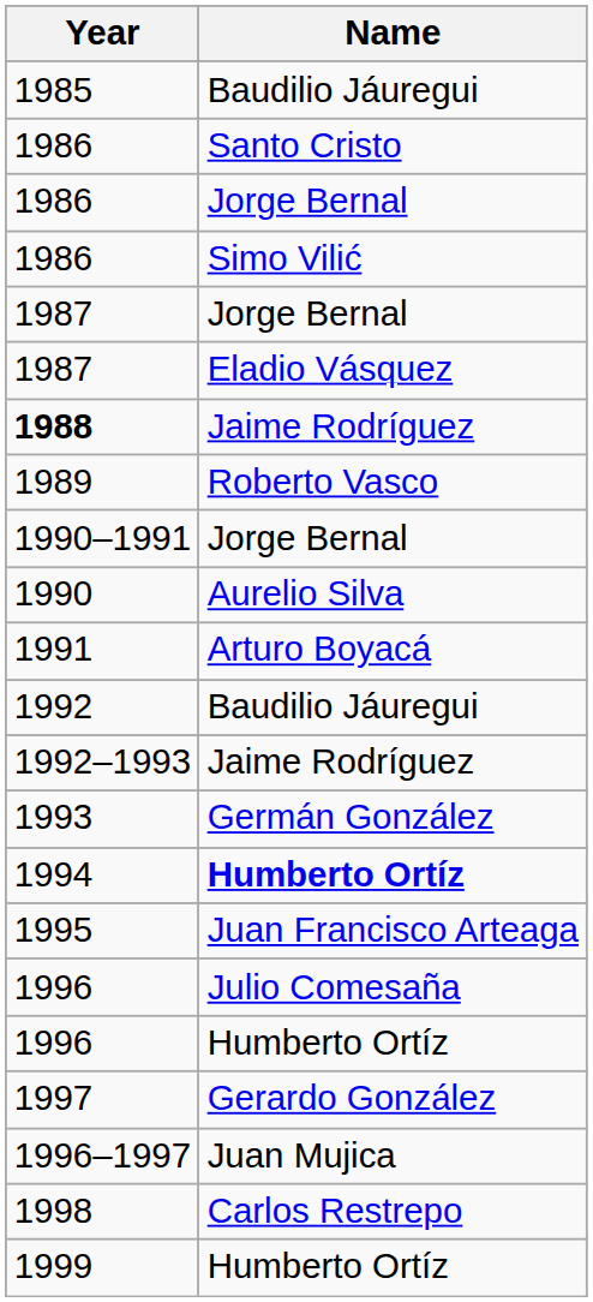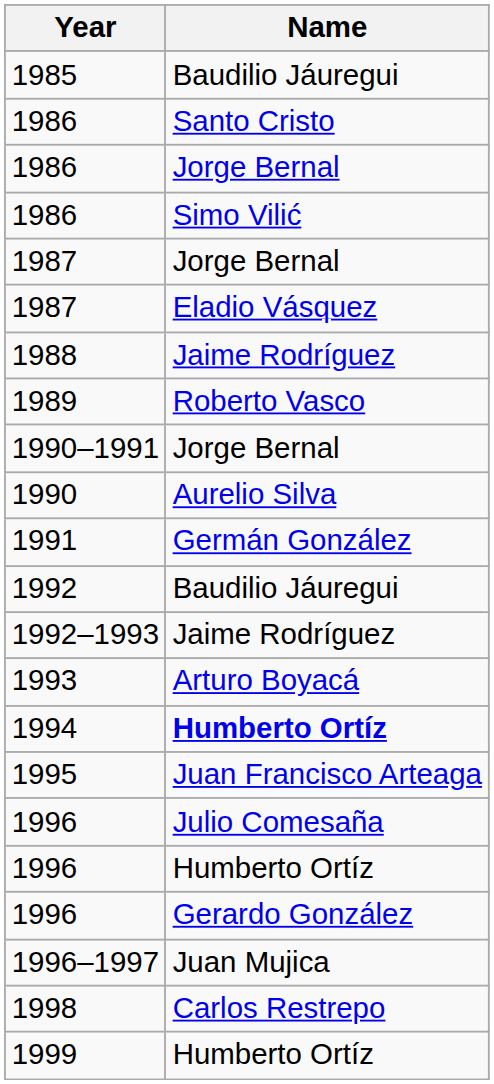row 8 | Year: bold -> normal
row 12 | Name: Arturo Boyacá -> Germán González
row 15 | Name: Germán González -> Arturo Boyacá
row 20 | Year: 1997 -> 1996
